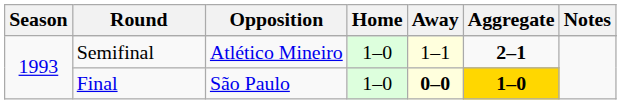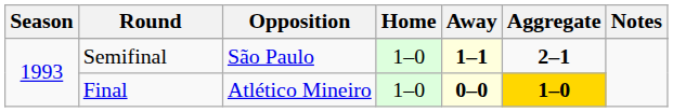Semifinal | Opposition: Atlético Mineiro -> São Paulo
Semifinal | Away: normal -> bold
Final | Opposition: São Paulo -> Atlético Mineiro
